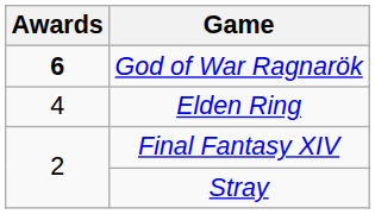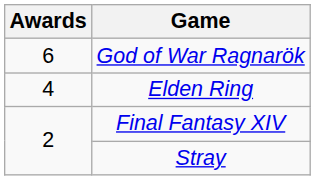God of War Ragnarök | Awards: bold -> normal
